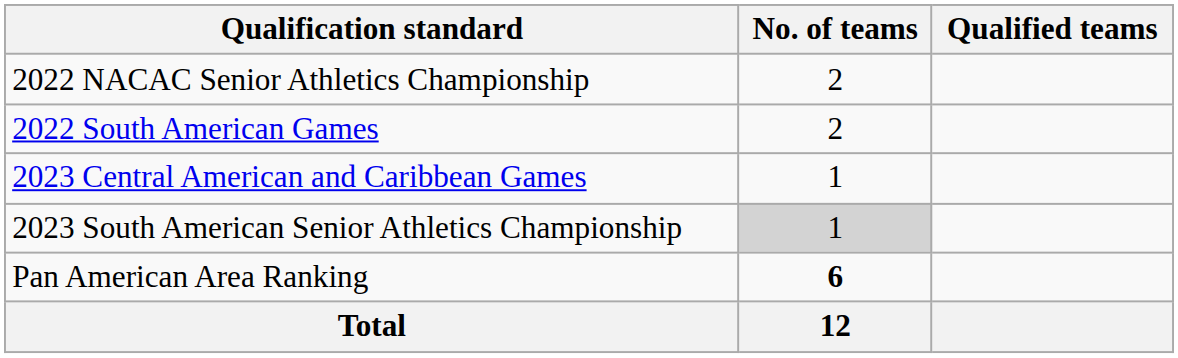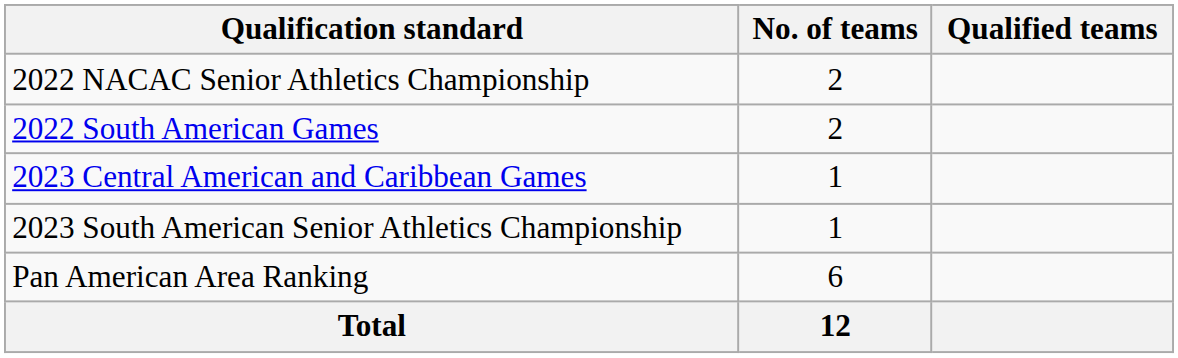2023 South American Senior Athletics Championship | No. of teams: lightgrey background -> no background
Pan American Area Ranking | No. of teams: bold -> normal
